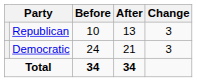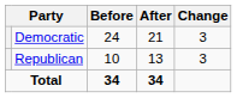rows swapped: Democratic <-> Republican
